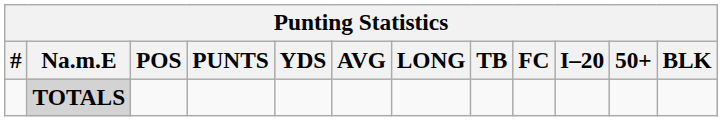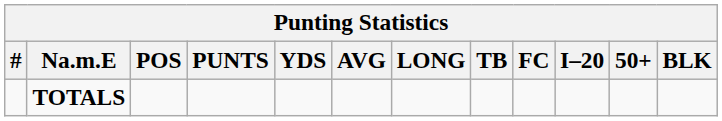row 3 | Na.m.E: lightgrey background -> no background
